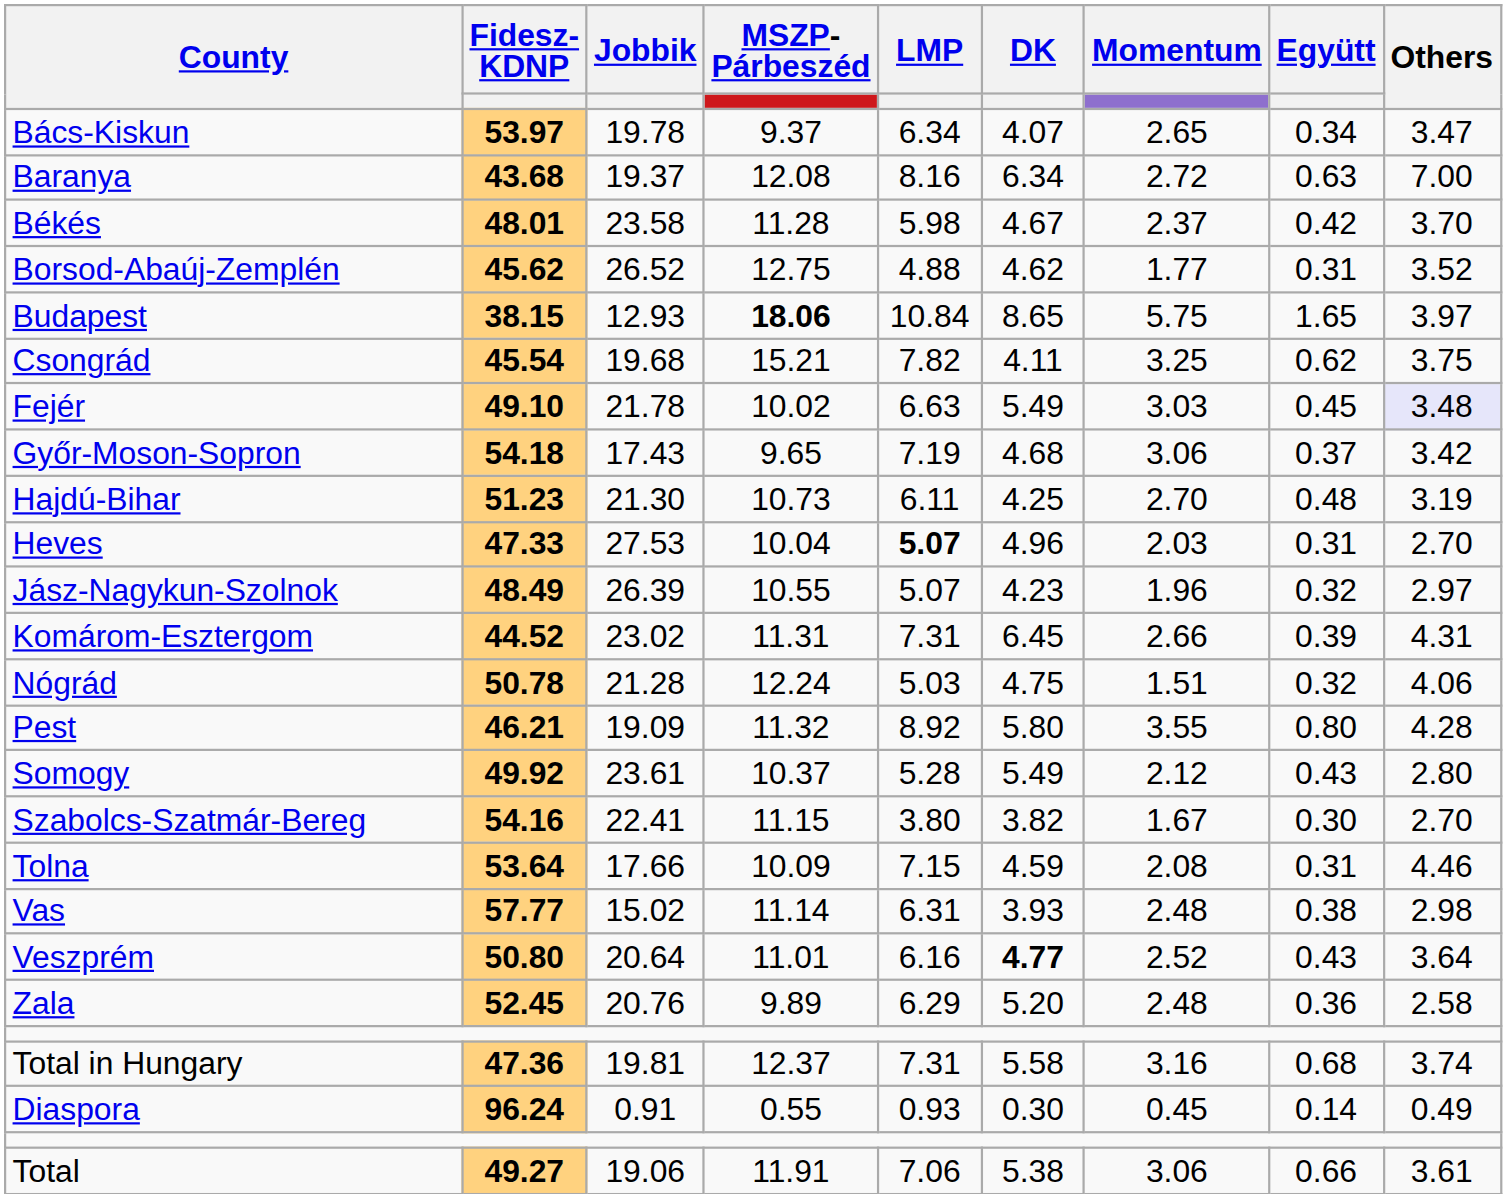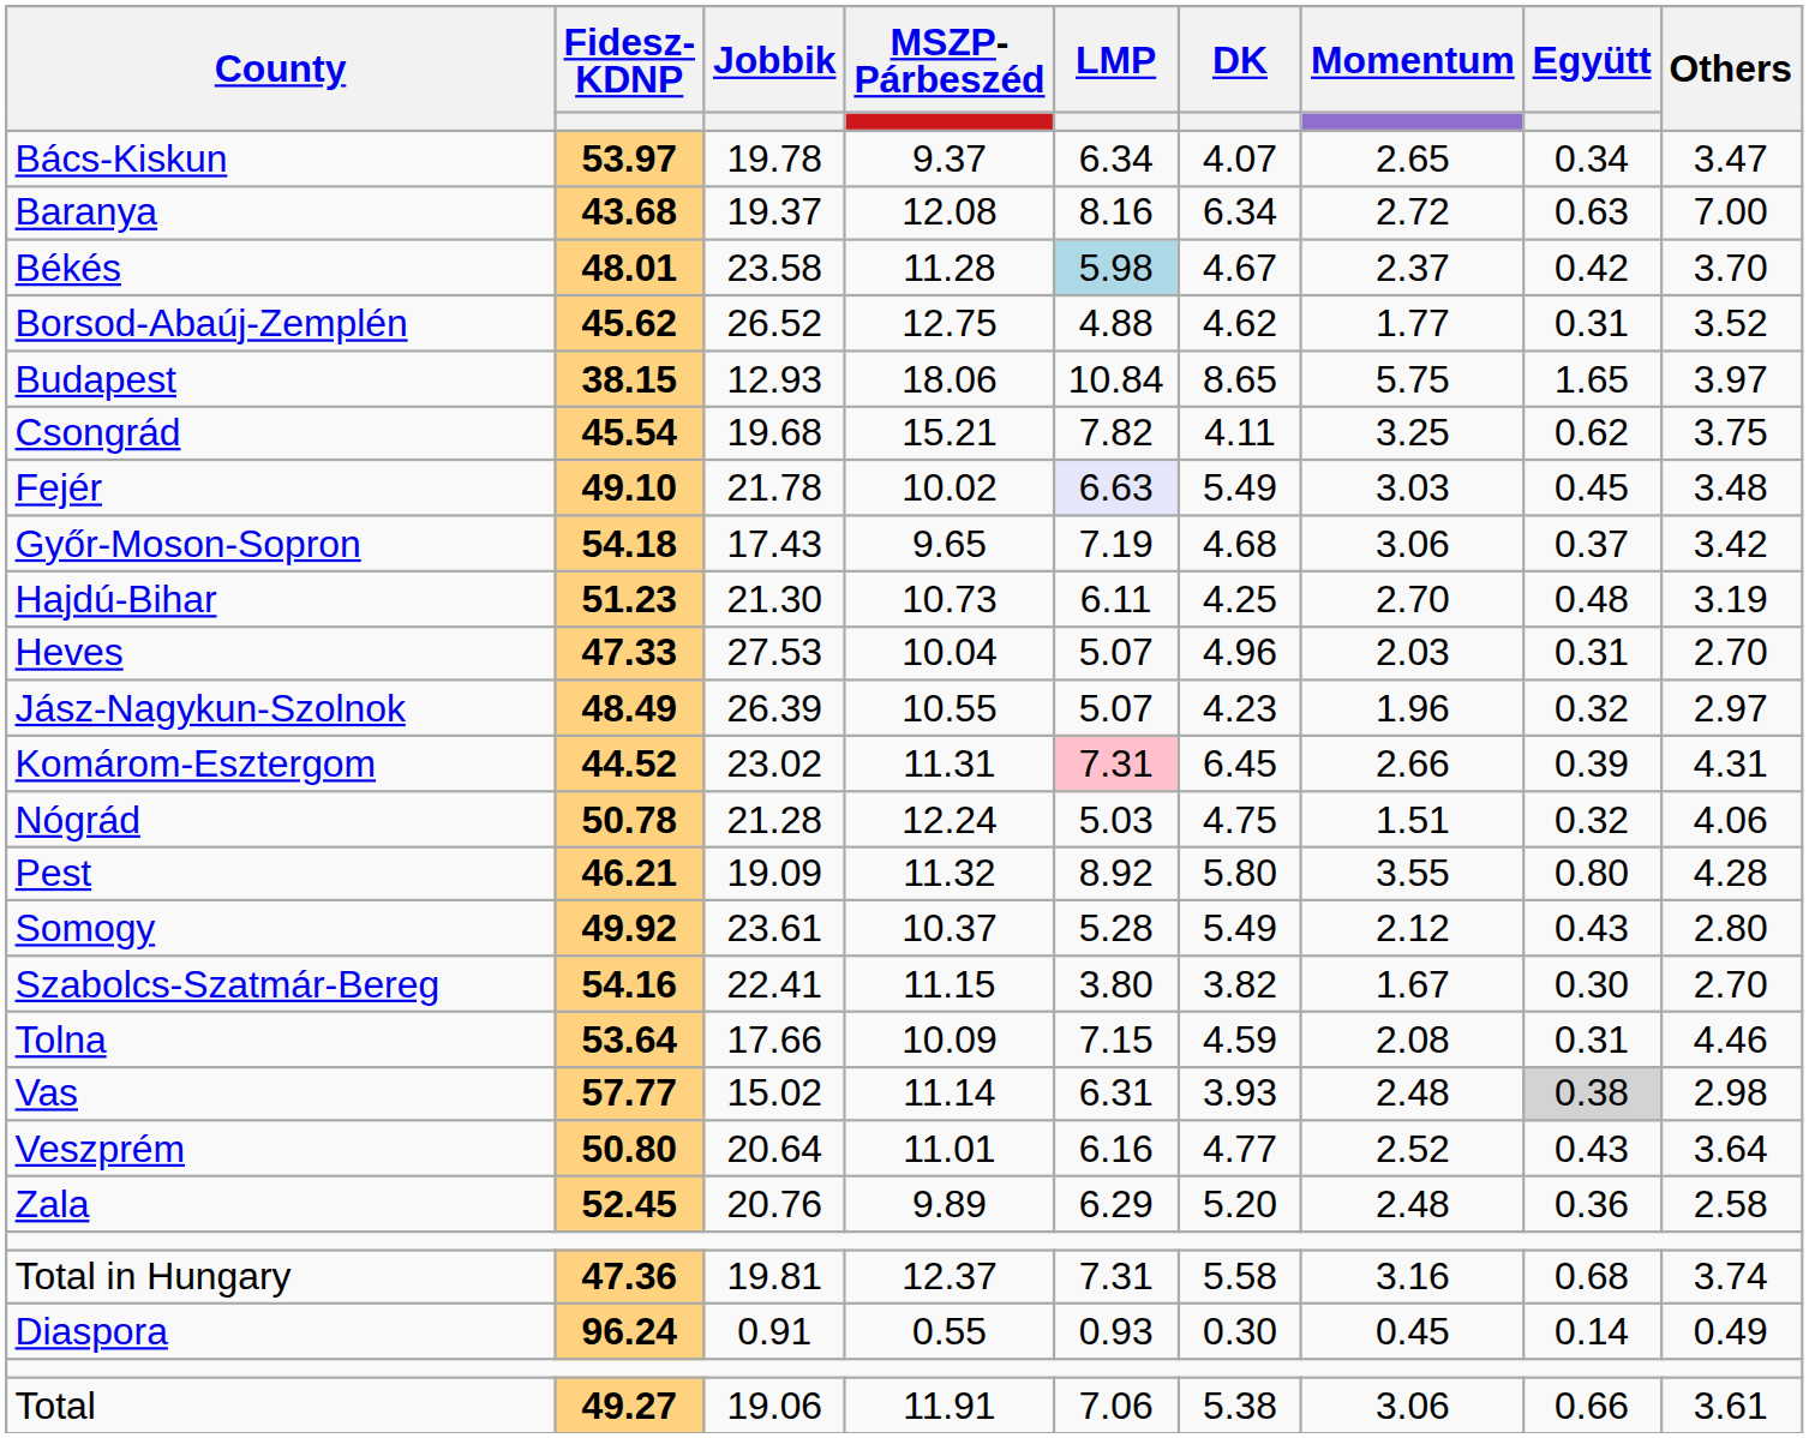Békés | LMP: no background -> lightblue background
Budapest | MSZP-Párbeszéd: bold -> normal
Fejér | LMP: no background -> lavender background
Fejér | Others: lavender background -> no background
Heves | LMP: bold -> normal
Komárom-Esztergom | LMP: no background -> pink background
Vas | Együtt: no background -> lightgrey background
Veszprém | DK: bold -> normal
